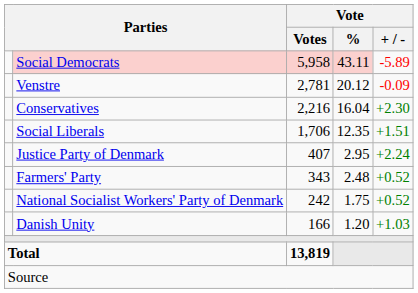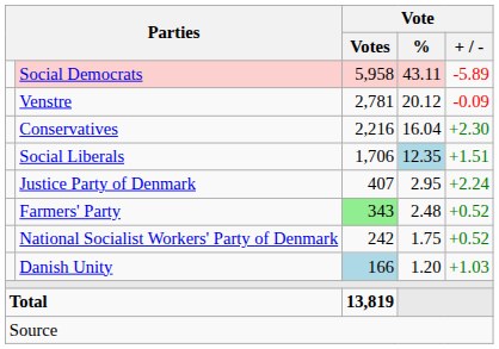Social Liberals | Vote / %: no background -> lightblue background
Farmers' Party | Vote / Votes: no background -> lightgreen background
Danish Unity | Vote / Votes: no background -> lightblue background
